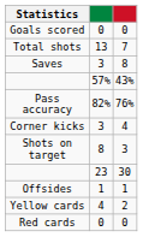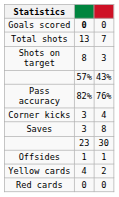Goals scored | column 2: normal -> bold
rows swapped: Shots on target <-> Saves
